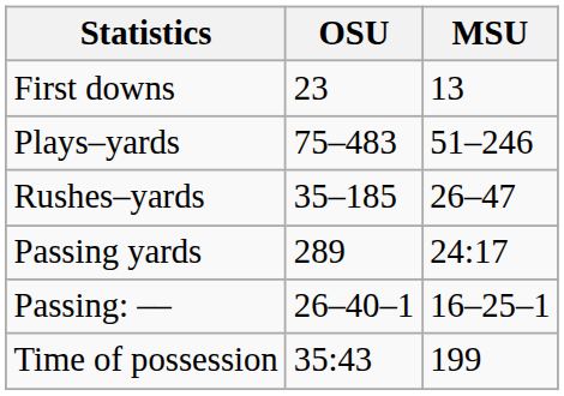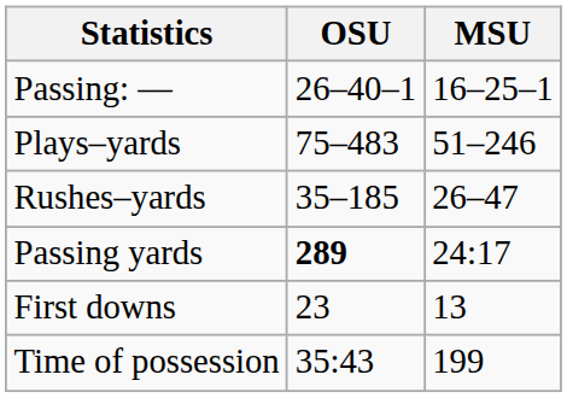rows swapped: First downs <-> Passing: ––
Passing yards | OSU: normal -> bold
